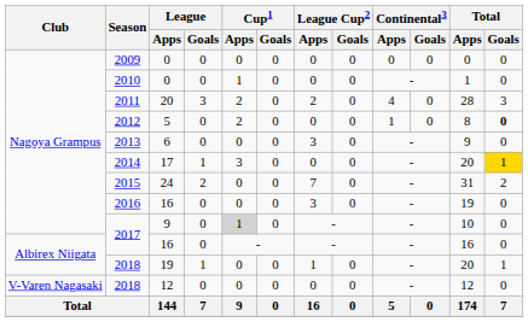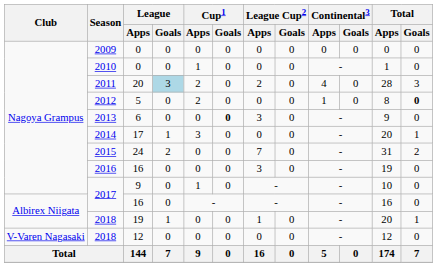2011 | League / Goals: no background -> lightblue background
2013 | Cup1 / Goals: normal -> bold
2014 | Total / Goals: gold background -> no background
2017 / 9 | Cup1 / Apps: lightgrey background -> no background
